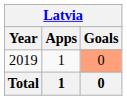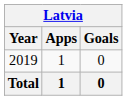2019 | Goals: lightsalmon background -> no background
